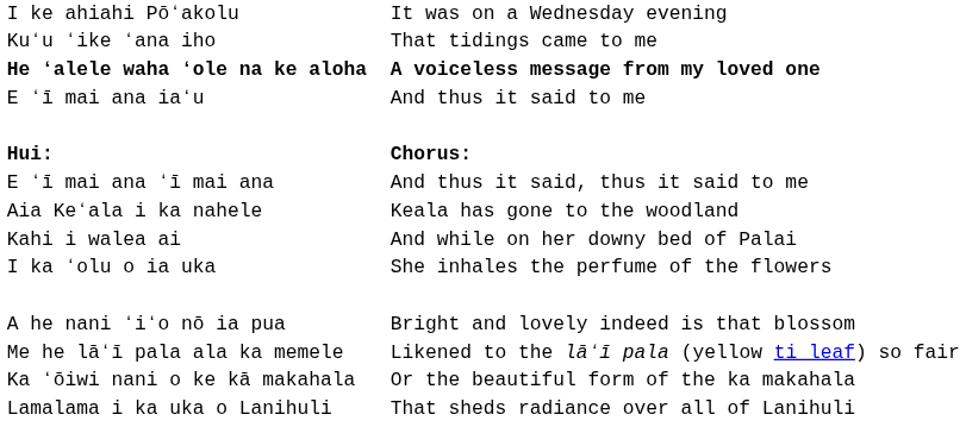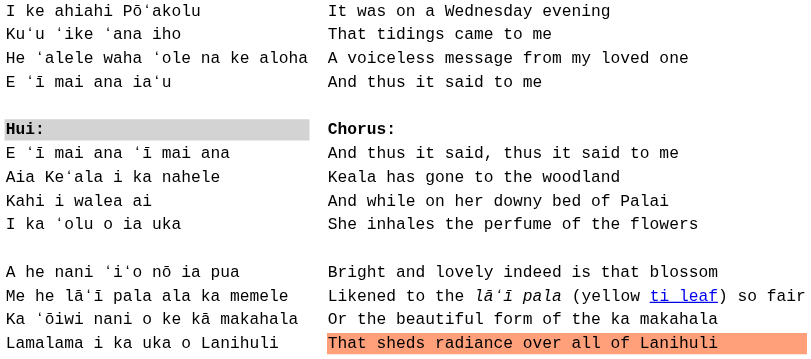He ʻalele waha ʻole na ke aloha | column 1: bold -> normal
He ʻalele waha ʻole na ke aloha | column 2: bold -> normal
Hui: | column 1: no background -> lightgrey background
Lamalama i ka uka o Lanihuli | column 2: no background -> lightsalmon background
